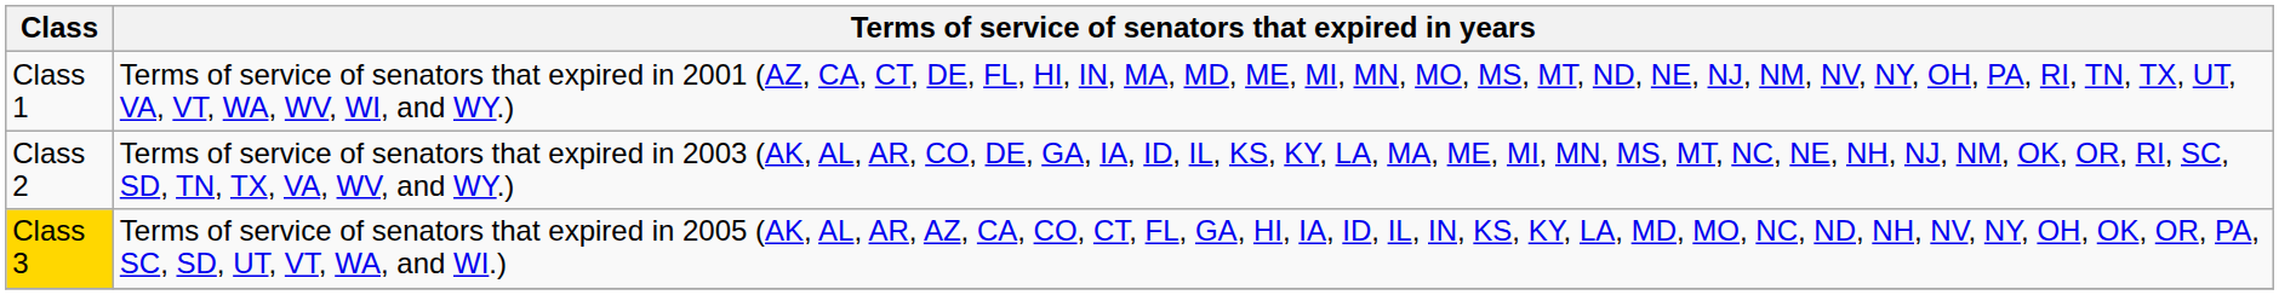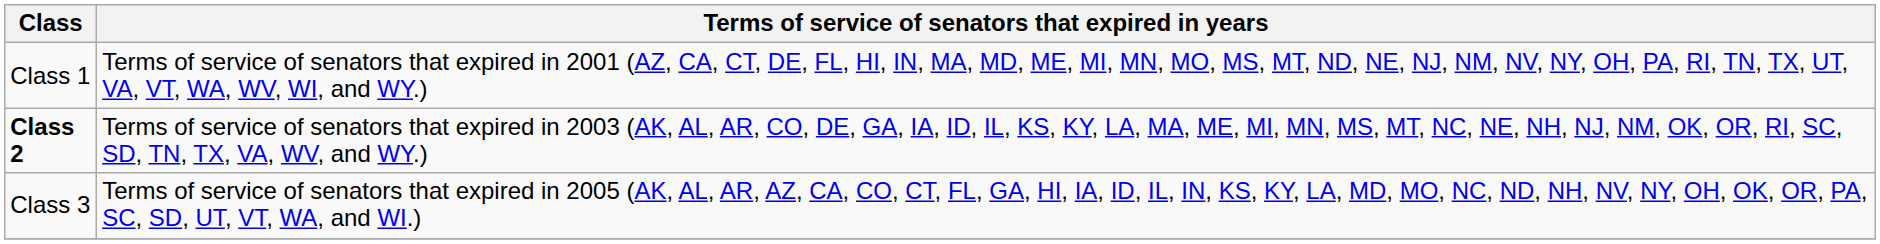Class 2 | Class: normal -> bold
Class 3 | Class: gold background -> no background
